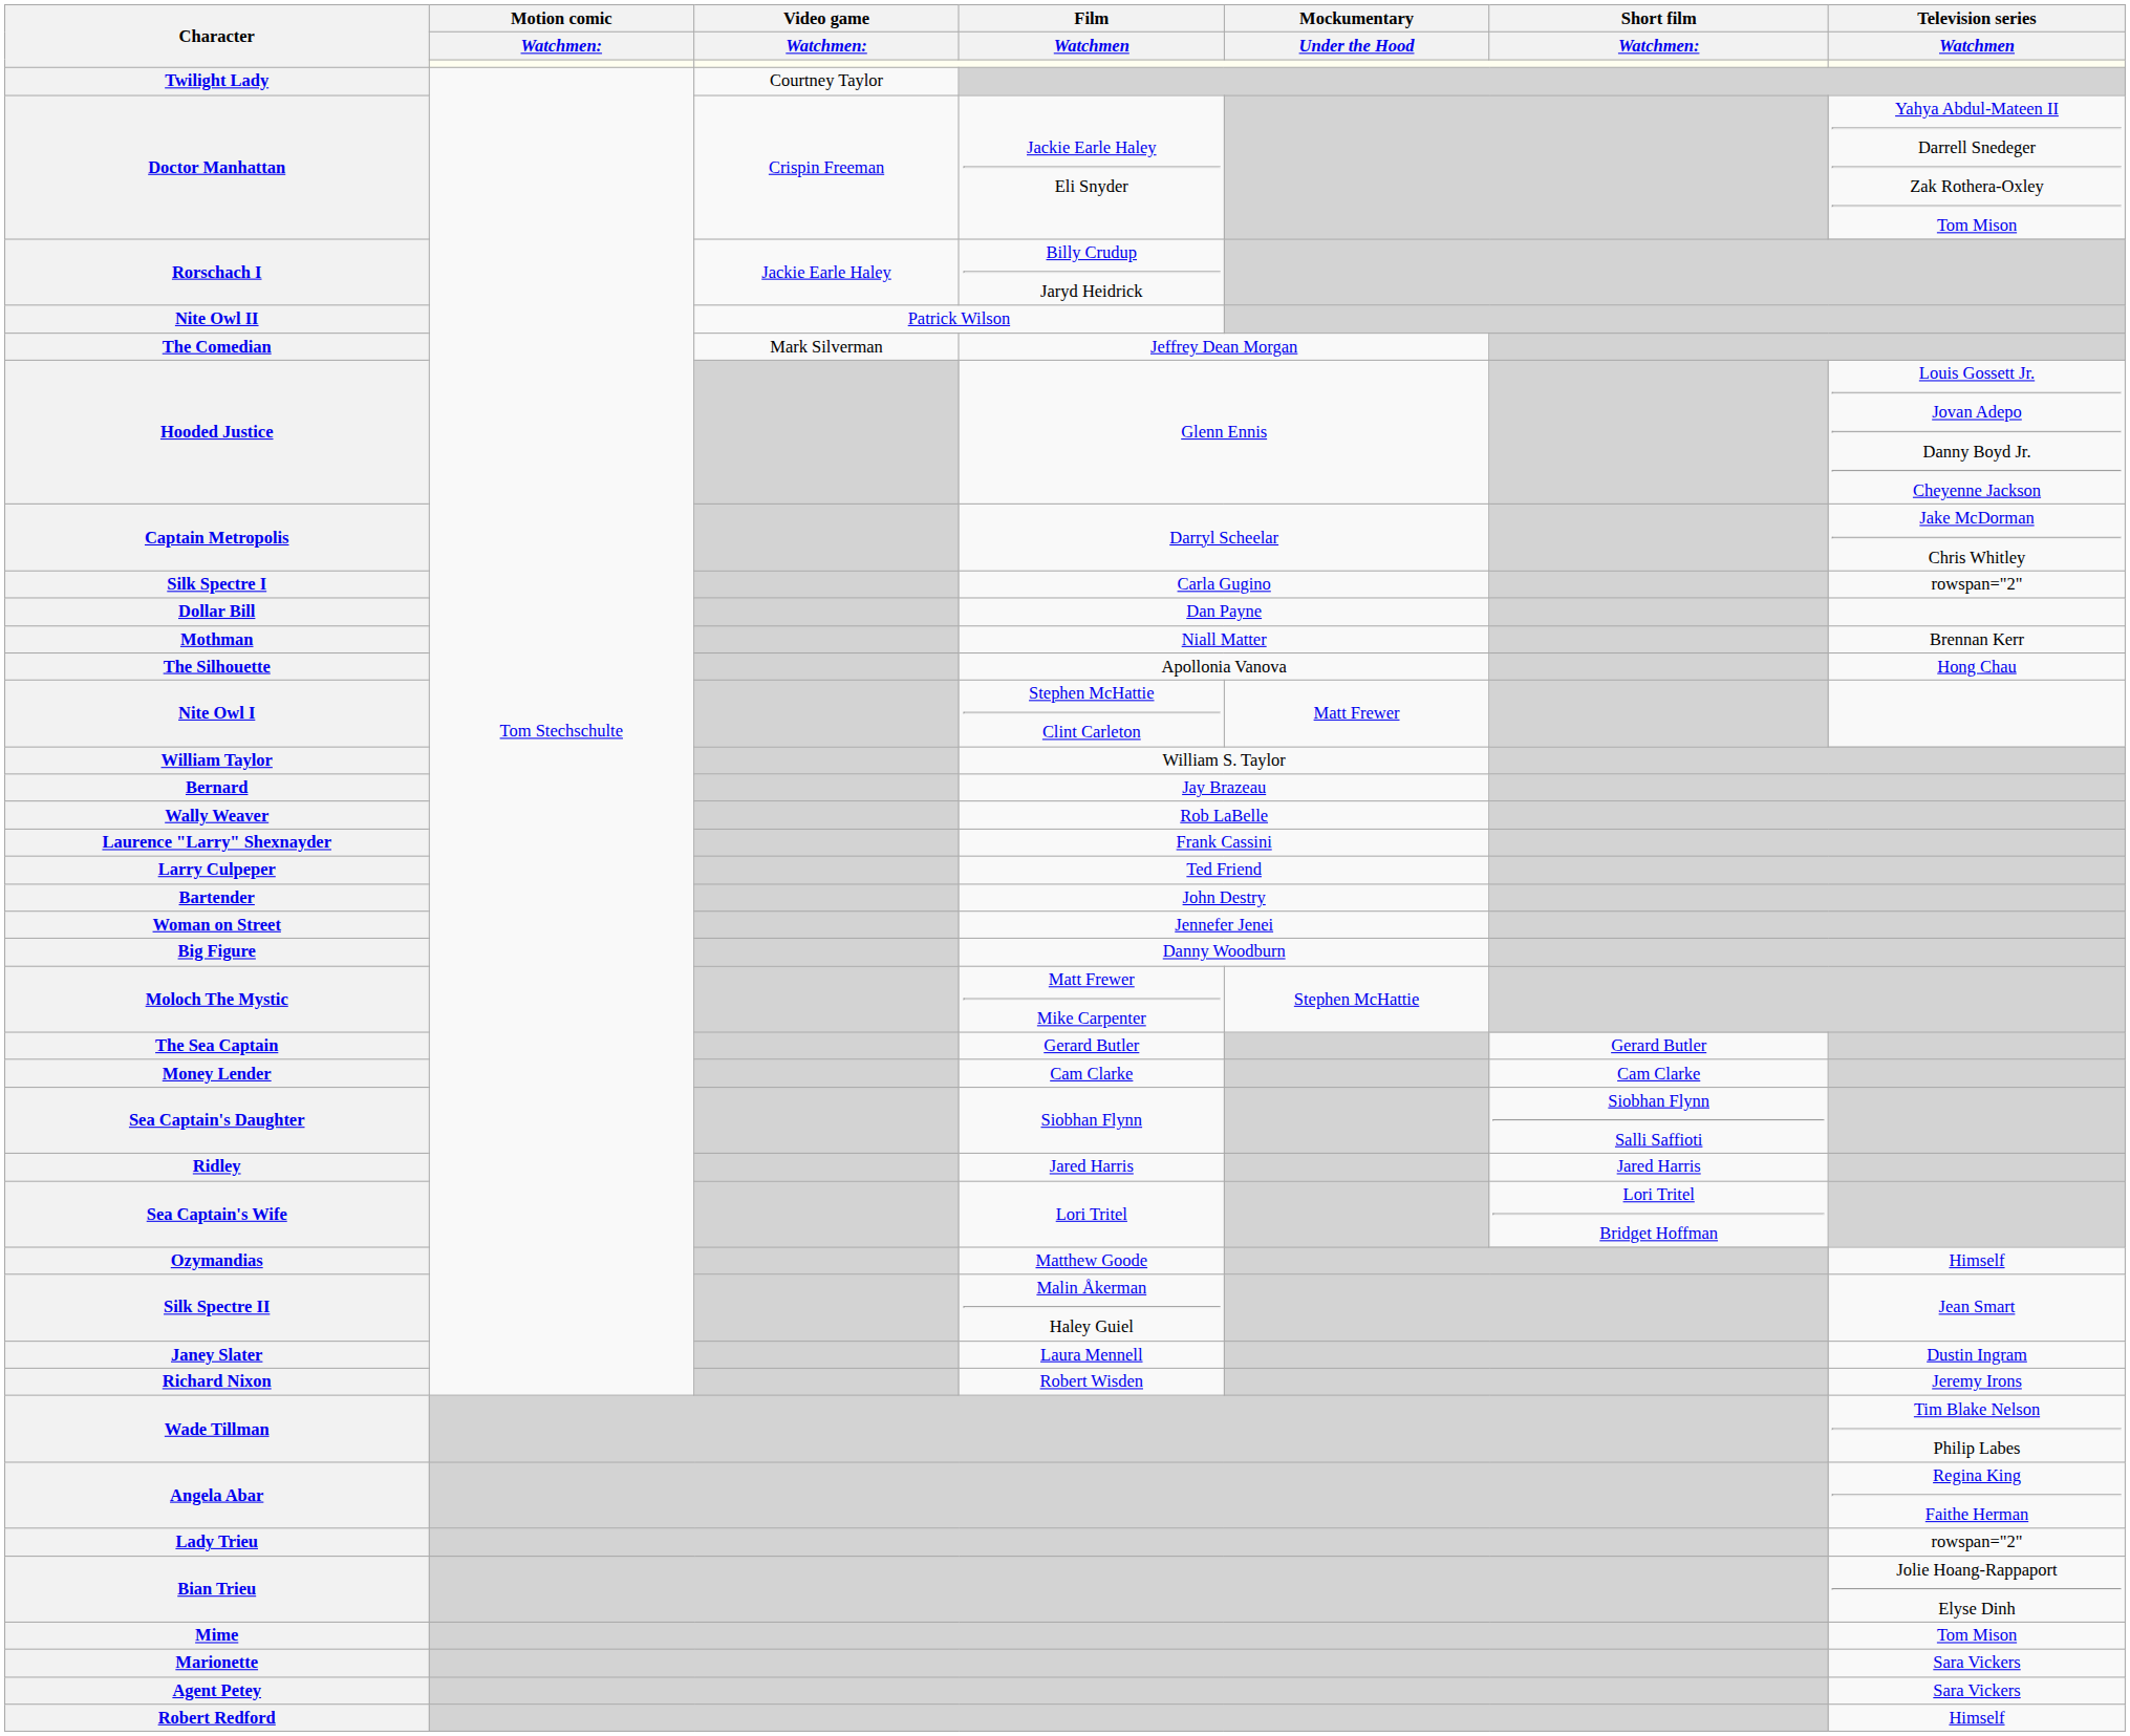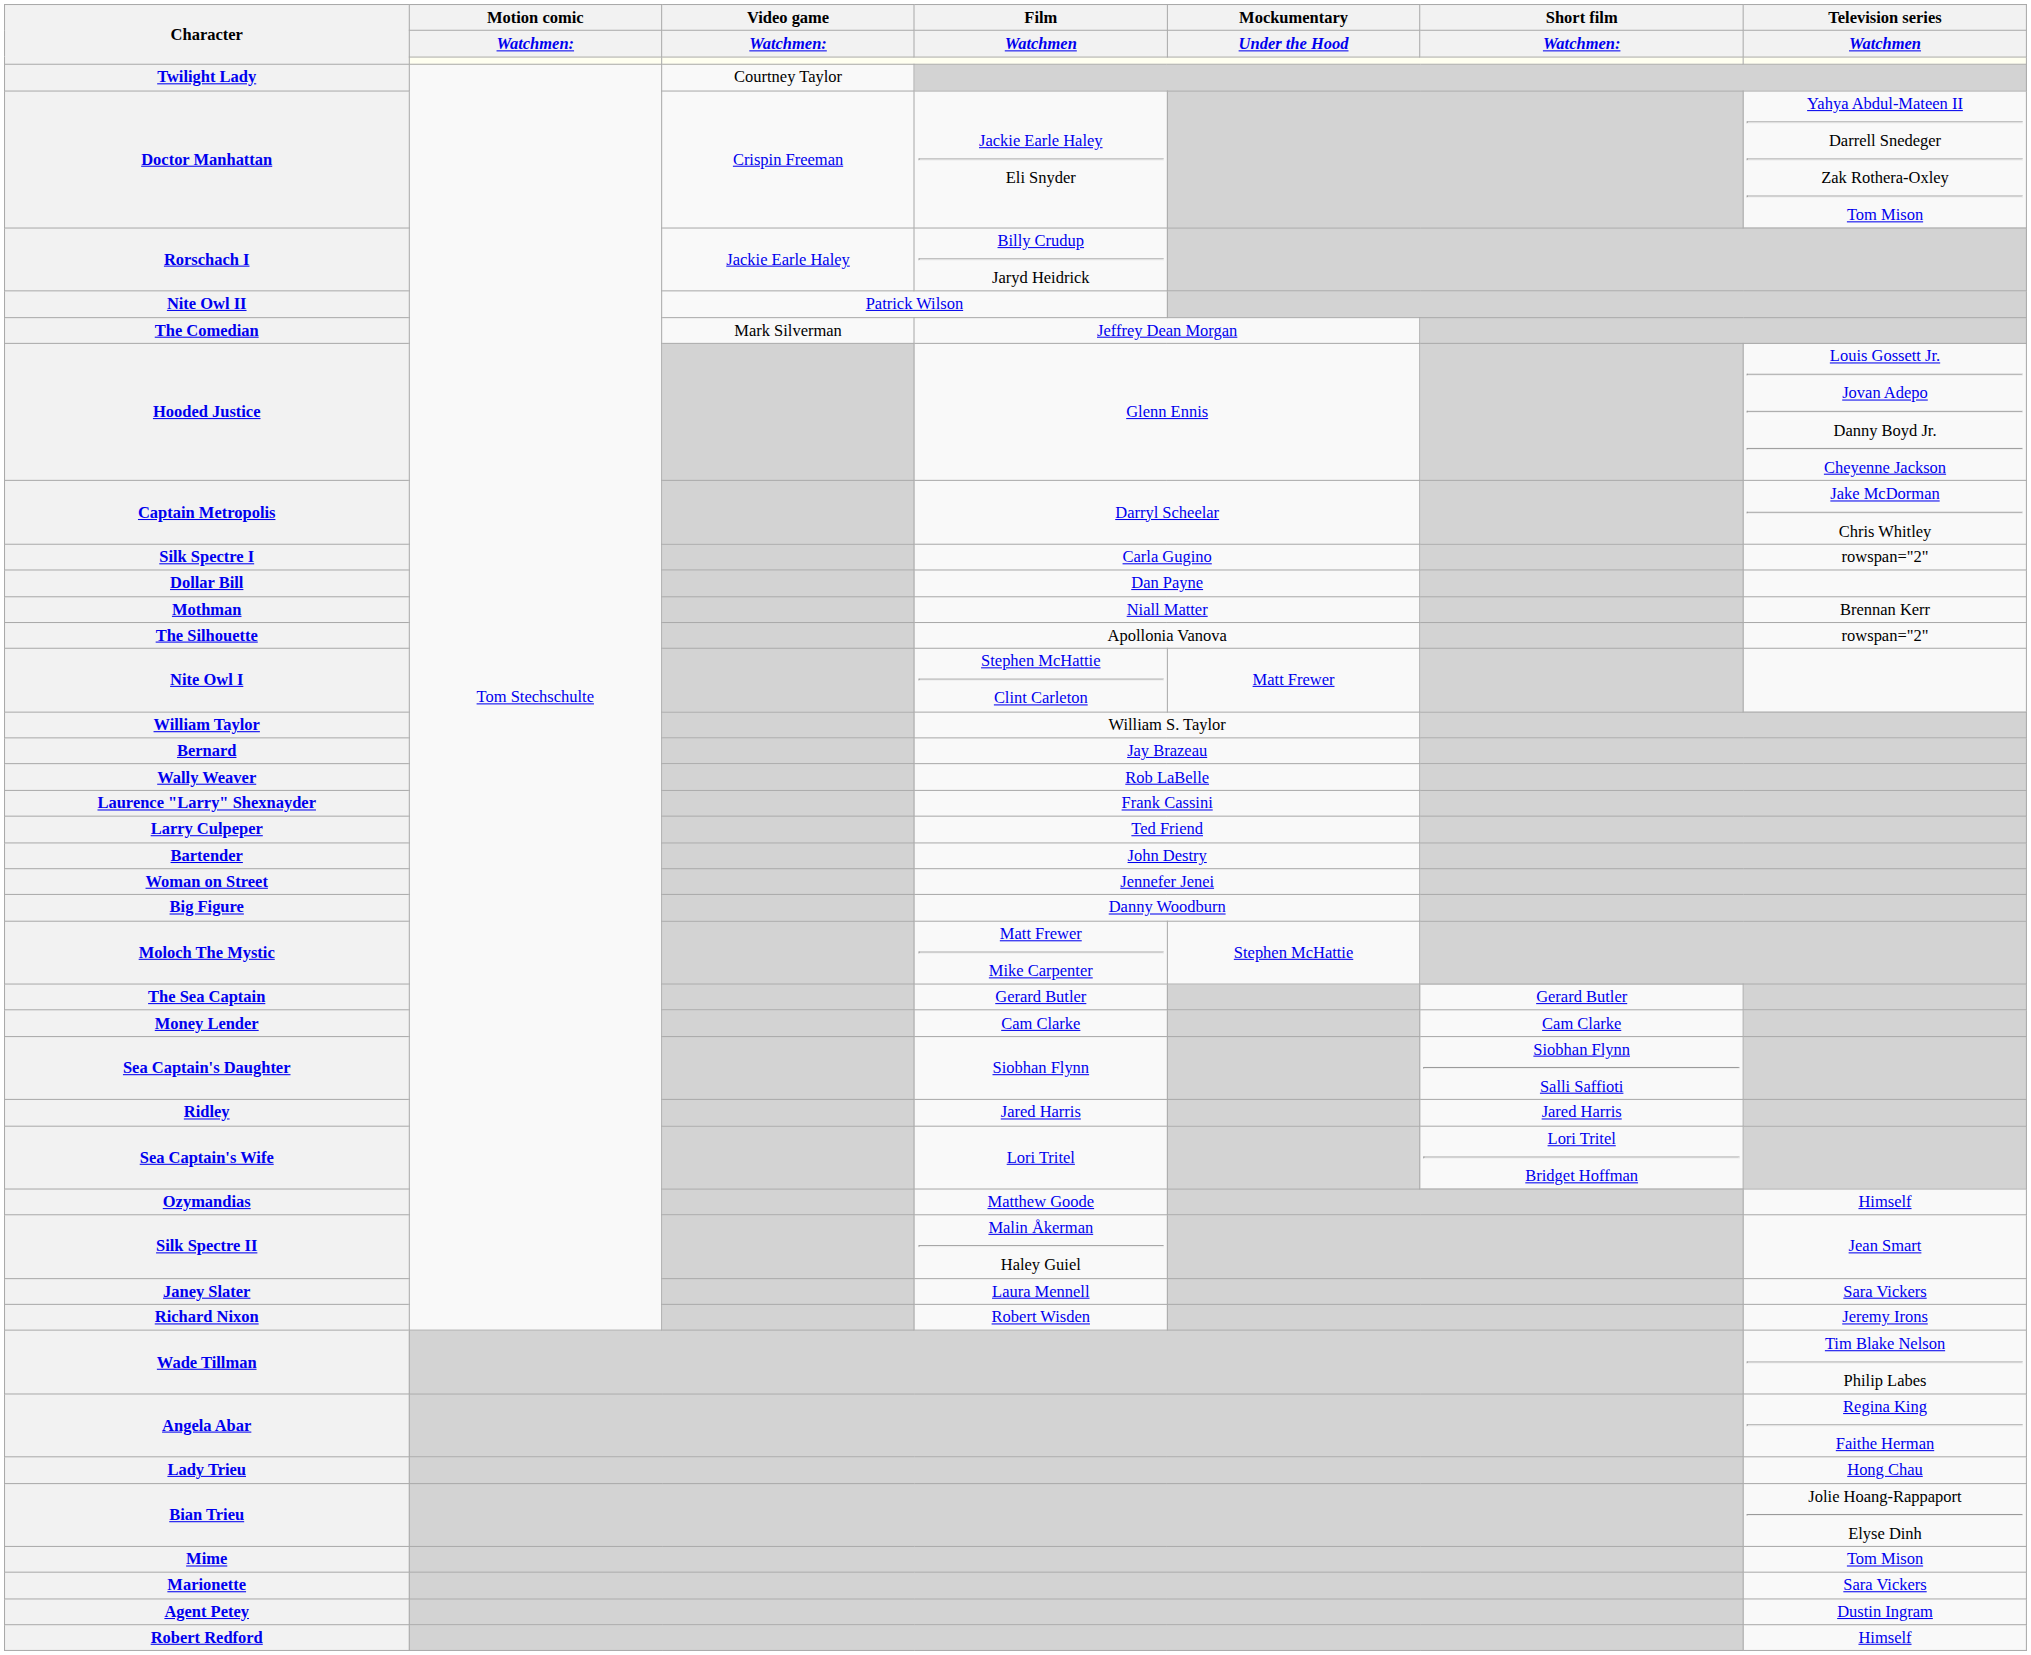The Silhouette | Television series / Watchmen: Hong Chau -> rowspan="2"
Janey Slater | Television series / Watchmen: Dustin Ingram -> Sara Vickers
Lady Trieu | Television series / Watchmen: rowspan="2" -> Hong Chau
Agent Petey | Television series / Watchmen: Sara Vickers -> Dustin Ingram
